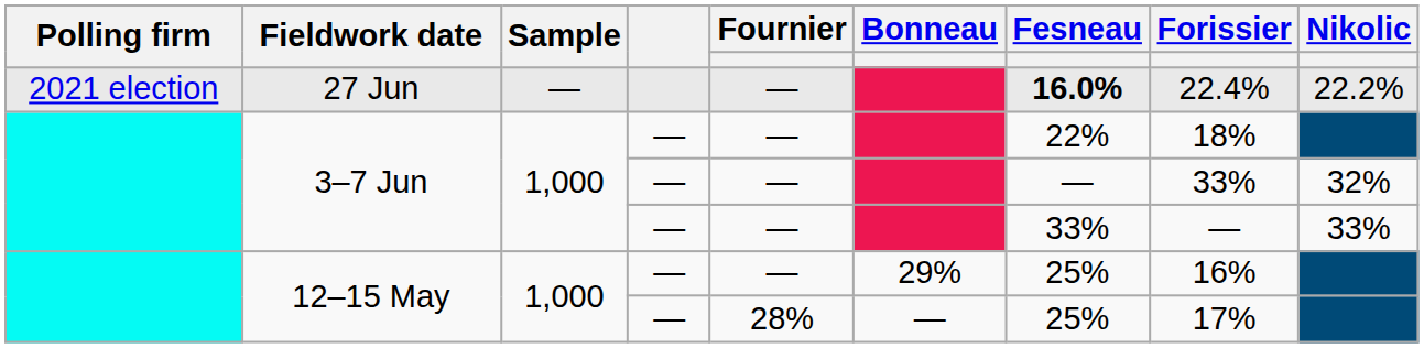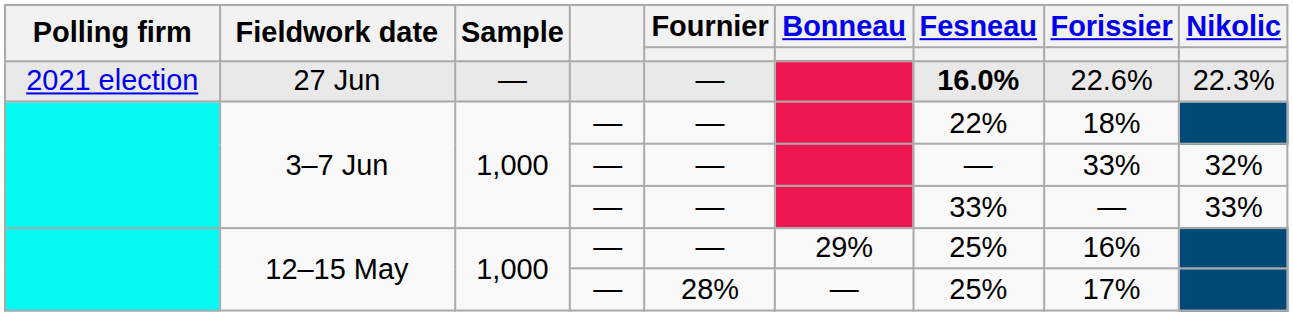27 Jun | Forissier: 22.4% -> 22.6%
27 Jun | Nikolic: 22.2% -> 22.3%
